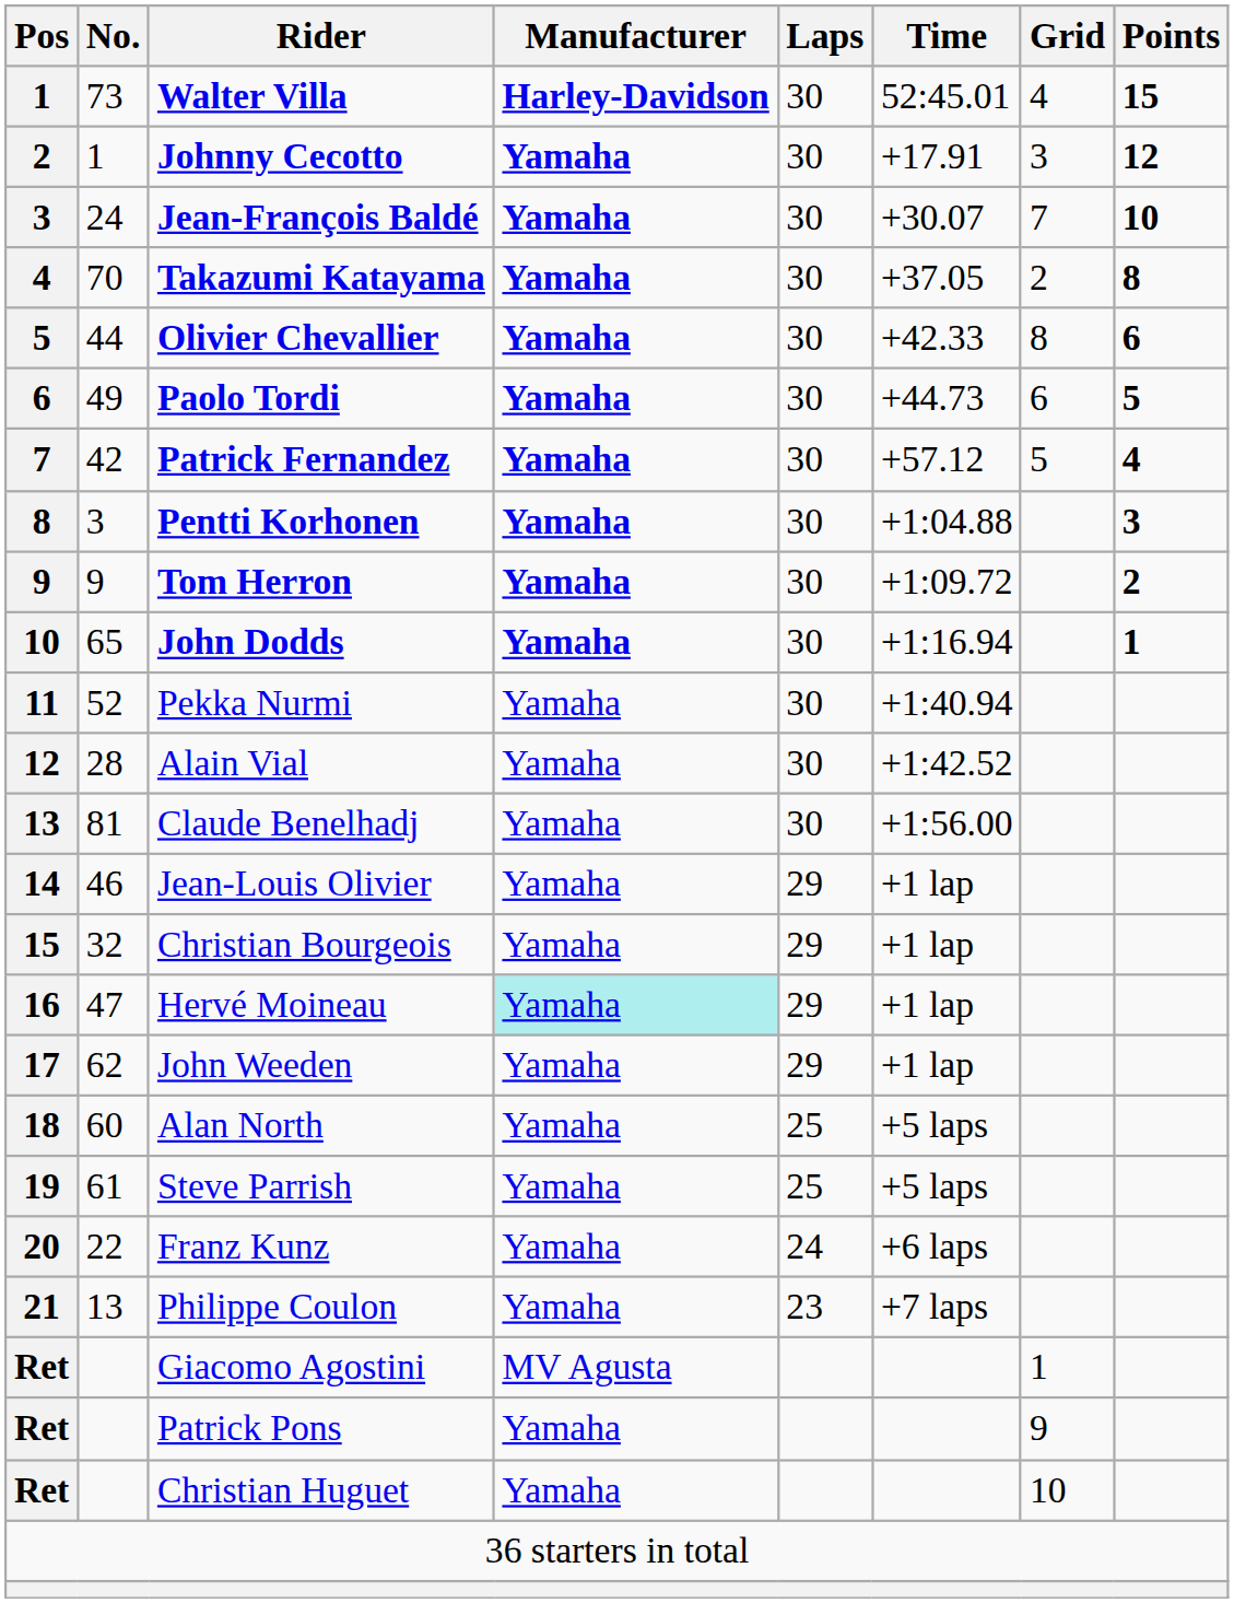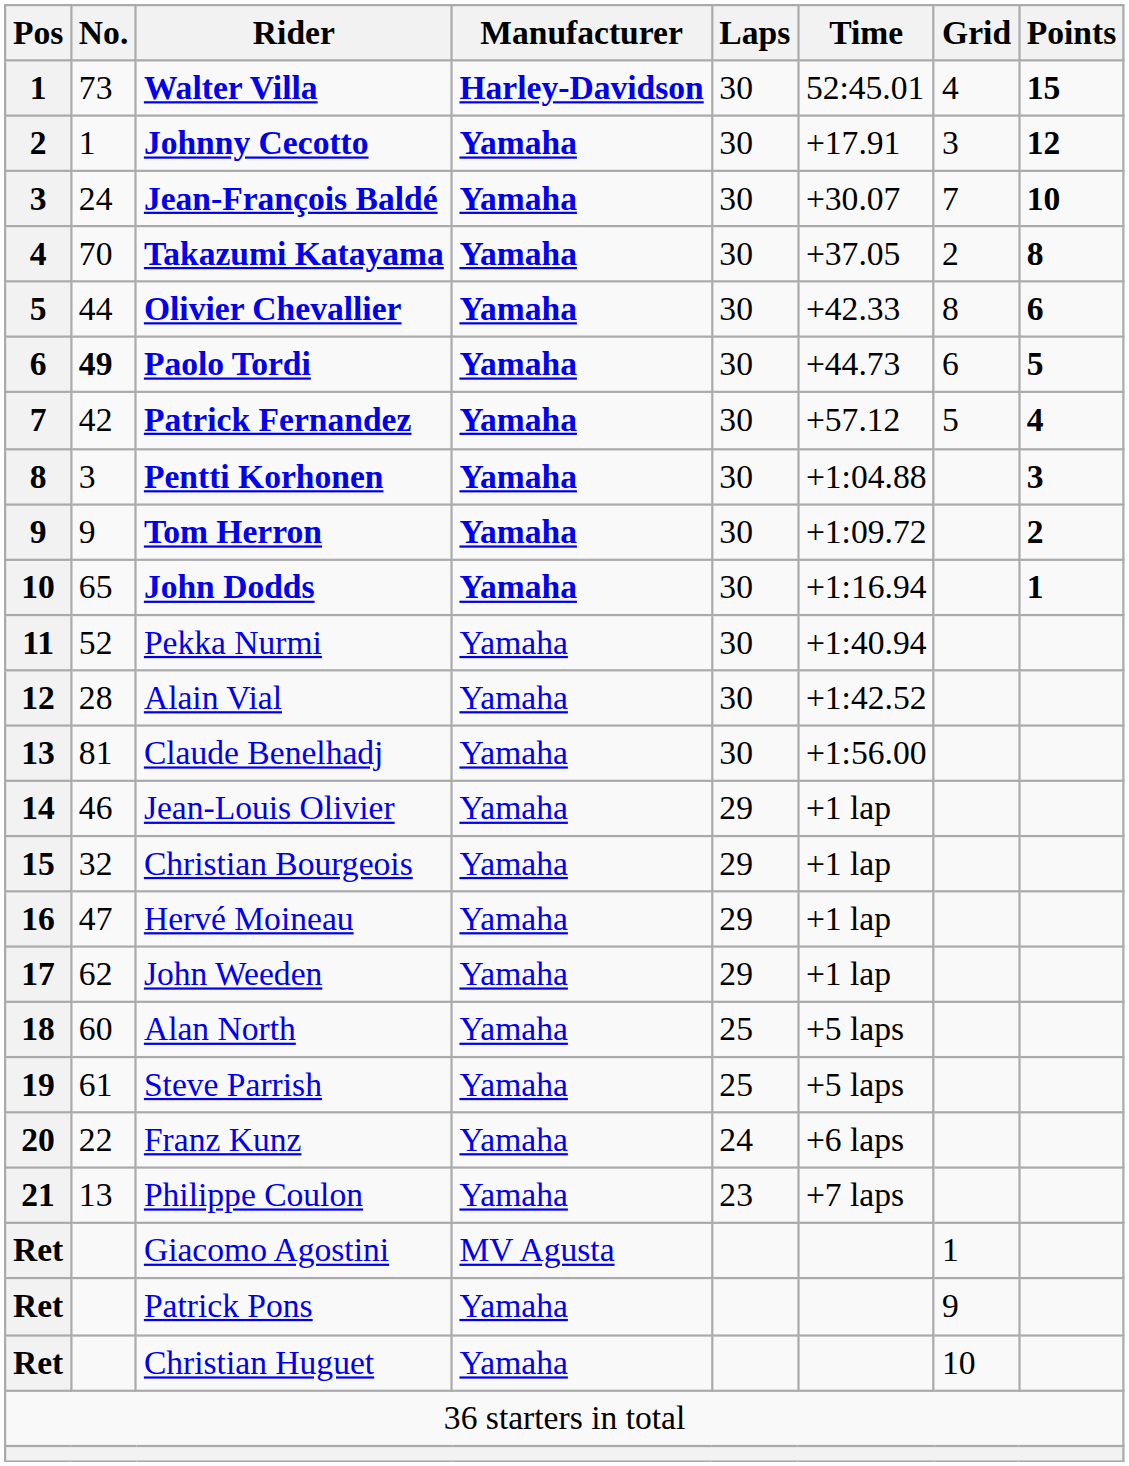Paolo Tordi | No.: normal -> bold
Hervé Moineau | Manufacturer: paleturquoise background -> no background
